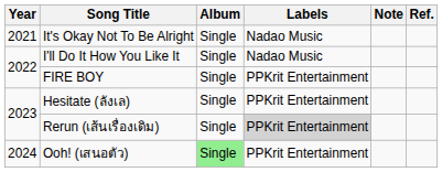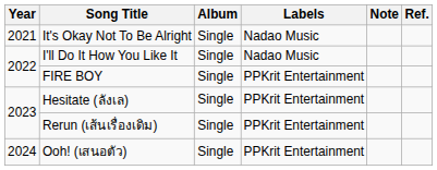Rerun (เส้นเรื่องเดิม) | Labels: lightgrey background -> no background
Ooh! (เสนอตัว) | Album: lightgreen background -> no background
